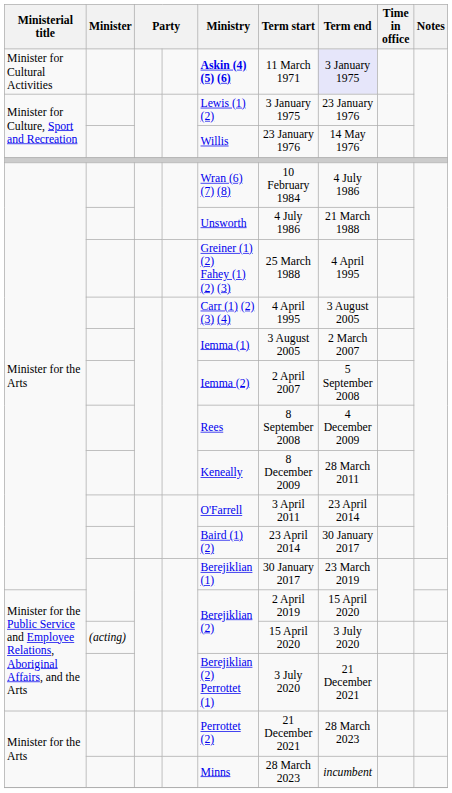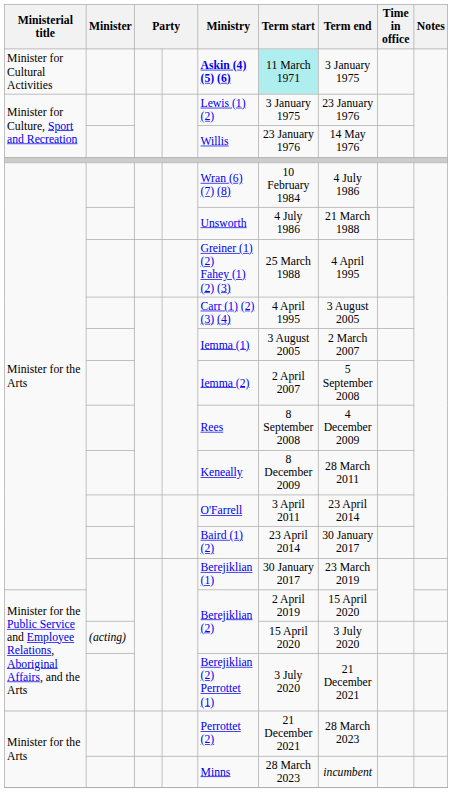Minister for Cultural Activities | Term start: no background -> paleturquoise background
Minister for Cultural Activities | Term end: lavender background -> no background
